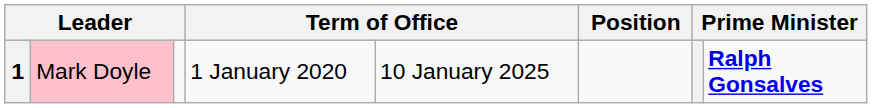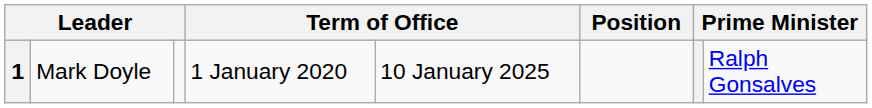1 | column 2: pink background -> no background
1 | column 8: bold -> normal
